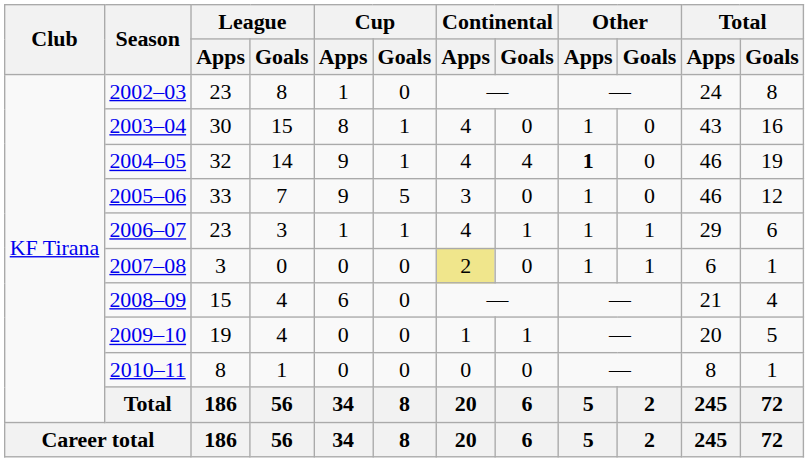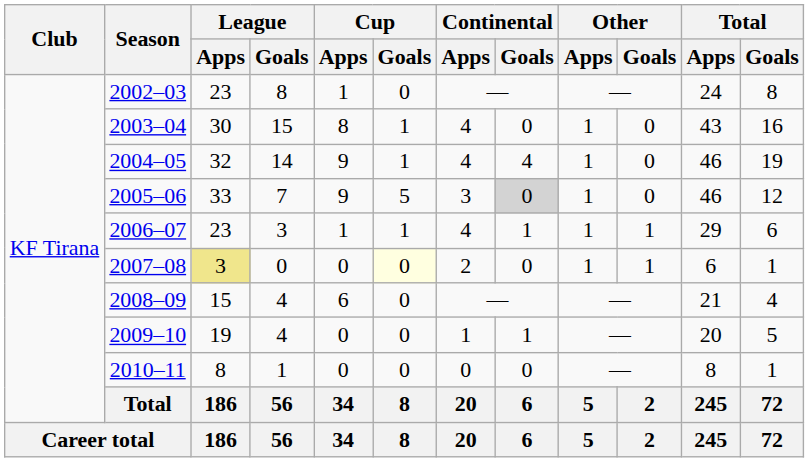2004–05 | Other / Apps: bold -> normal
2005–06 | Continental / Goals: no background -> lightgrey background
2007–08 | League / Apps: no background -> khaki background
2007–08 | Cup / Goals: no background -> lightyellow background
2007–08 | Continental / Apps: khaki background -> no background
